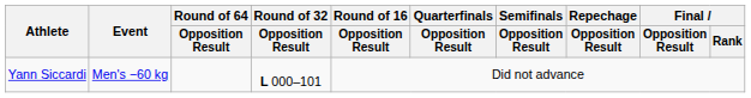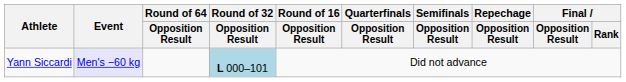Yann Siccardi | Event: no background -> lavender background
Yann Siccardi | Round of 32 / Opposition Result: no background -> lightblue background
